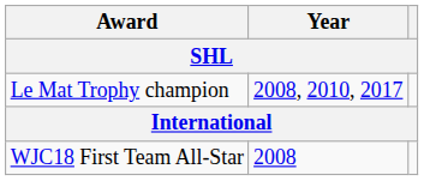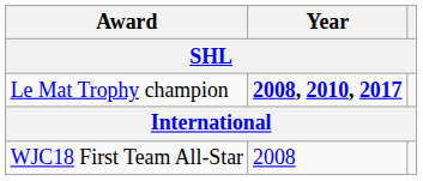Le Mat Trophy champion | Year: normal -> bold
